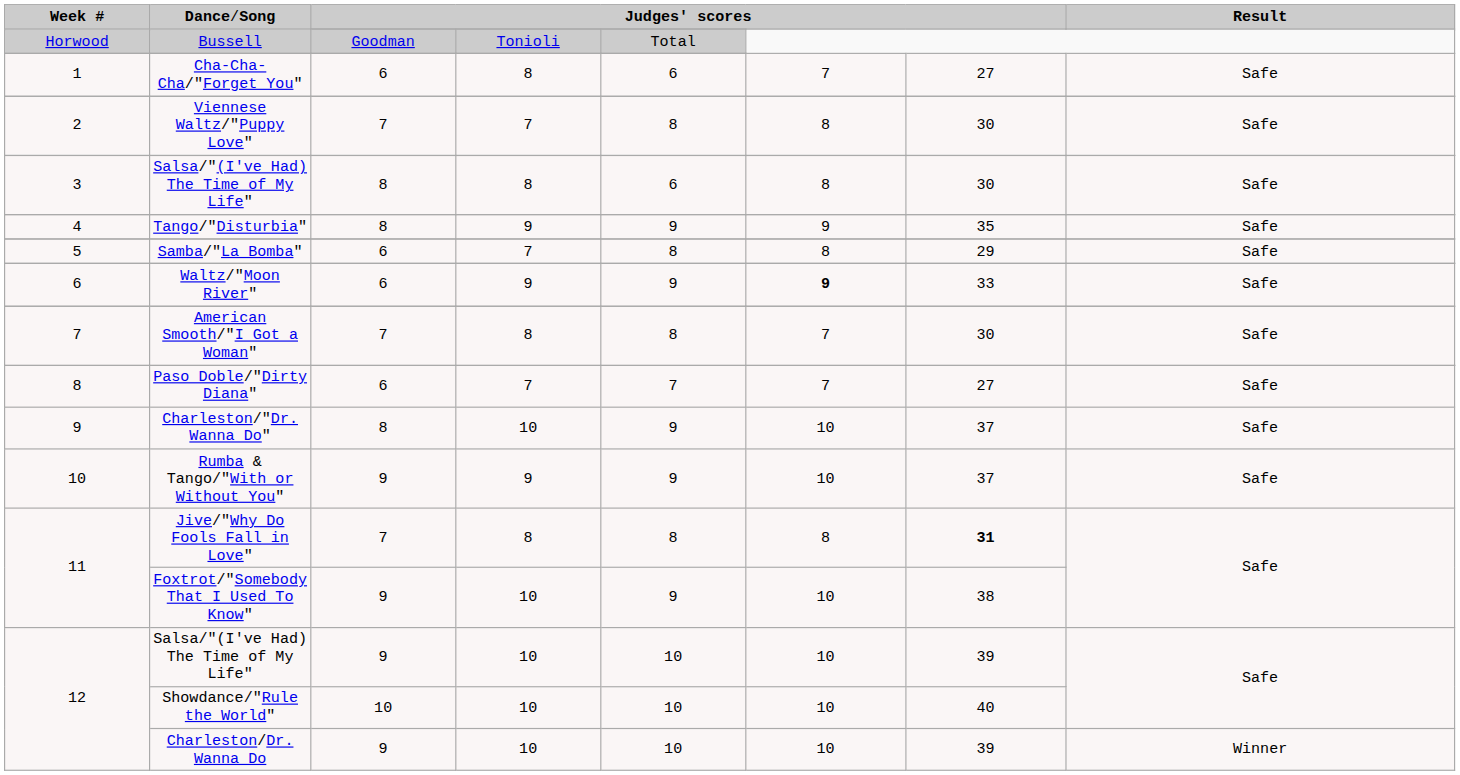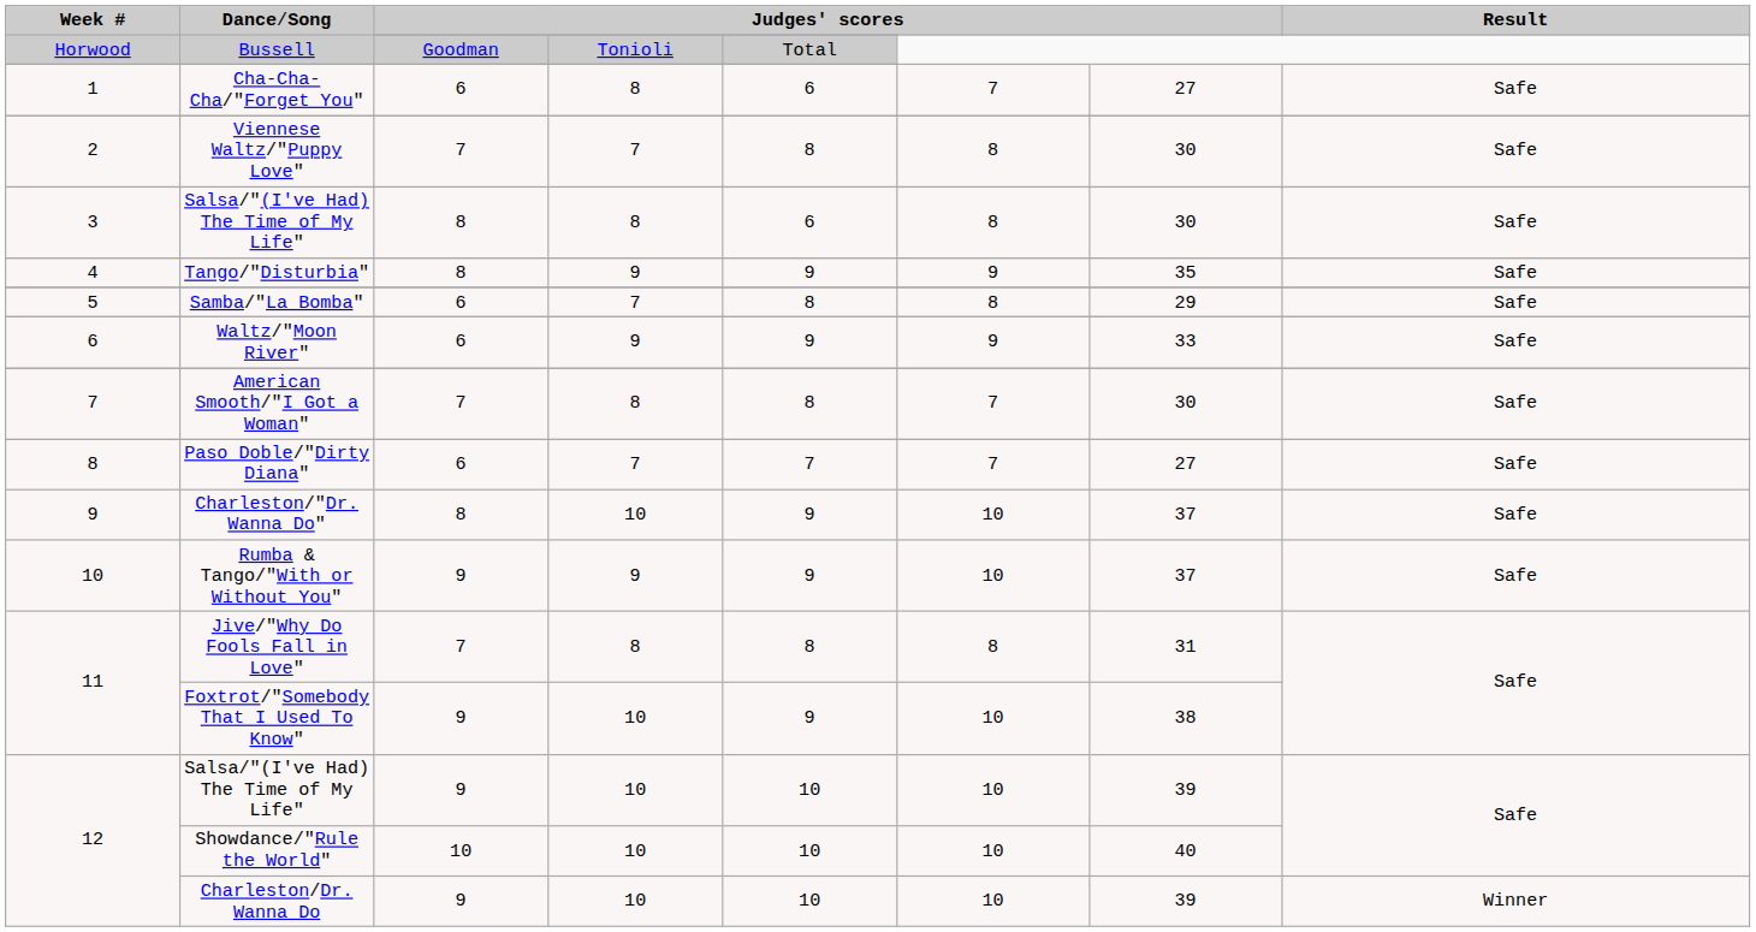Waltz/"Moon River" | column 6: bold -> normal
Jive/"Why Do Fools Fall in Love" | column 7: bold -> normal
